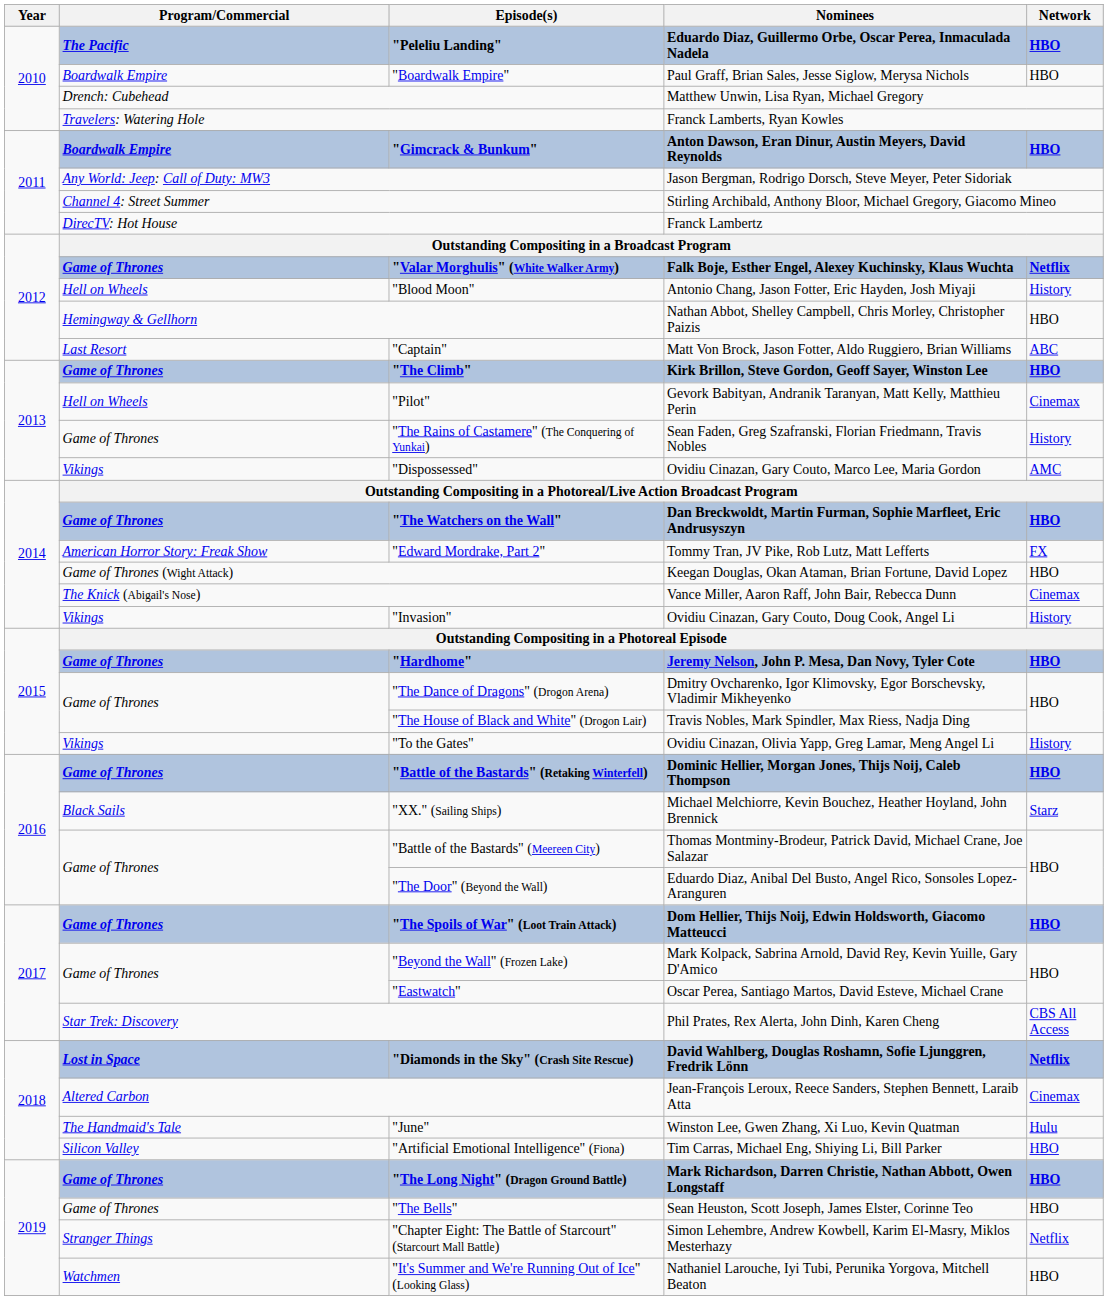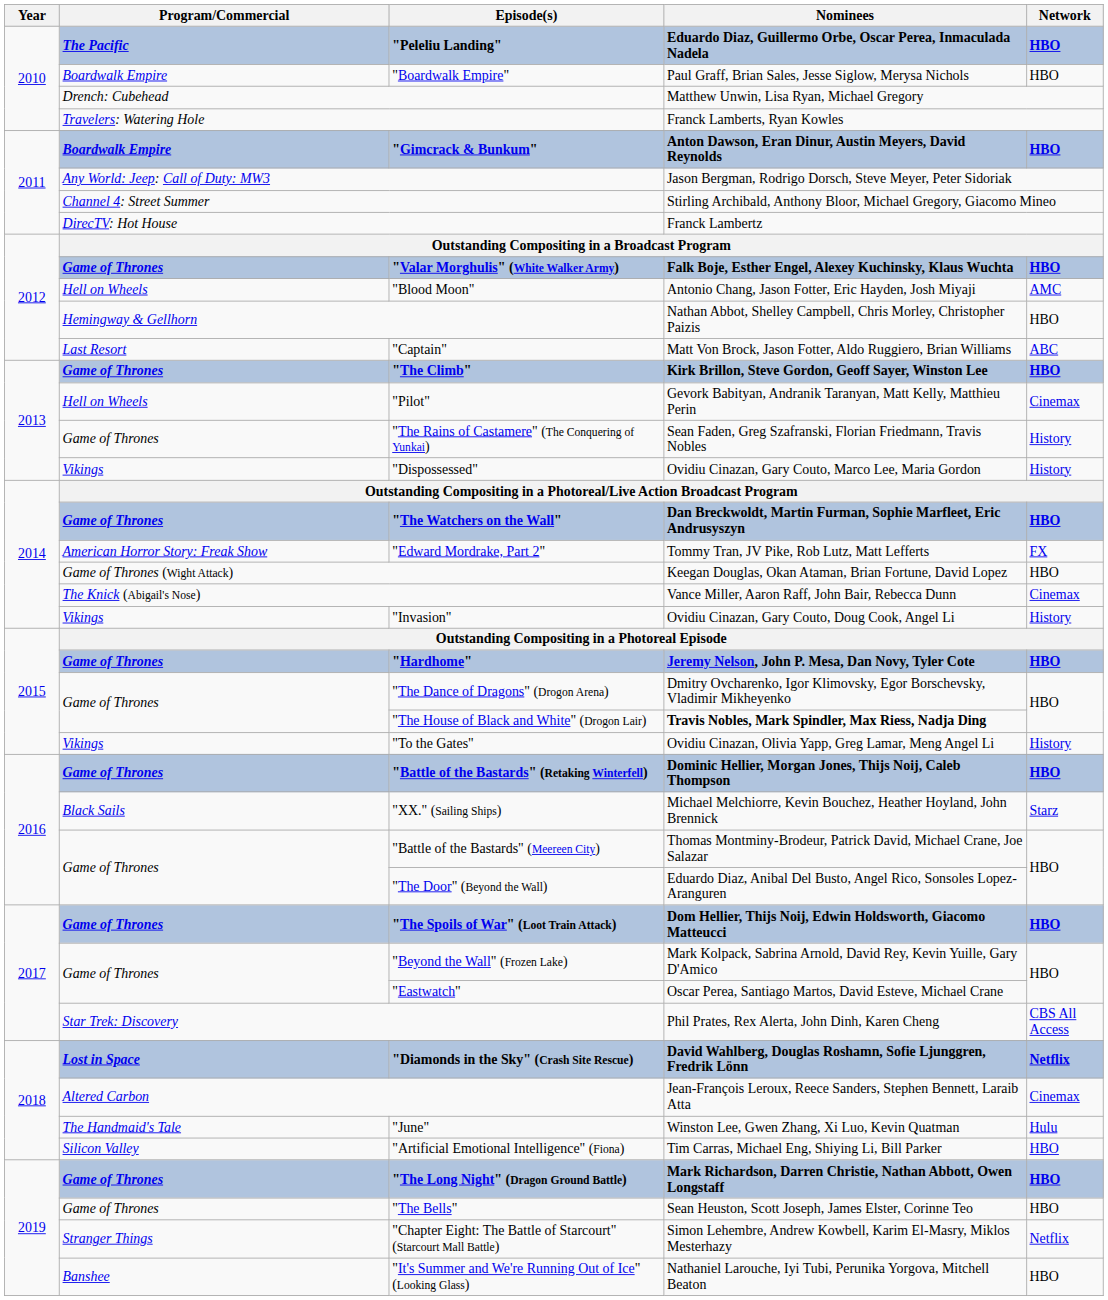"Valar Morghulis" (White Walker Army) | Network: Netflix -> HBO
"Blood Moon" | Network: History -> AMC
"Dispossessed" | Network: AMC -> History
"The House of Black and White" (Drogon Lair) | Nominees: normal -> bold
"It's Summer and We're Running Out of Ice" (Looking Glass) | Program/Commercial: Watchmen -> Banshee
